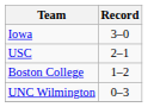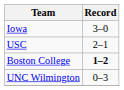Boston College | Record: normal -> bold
